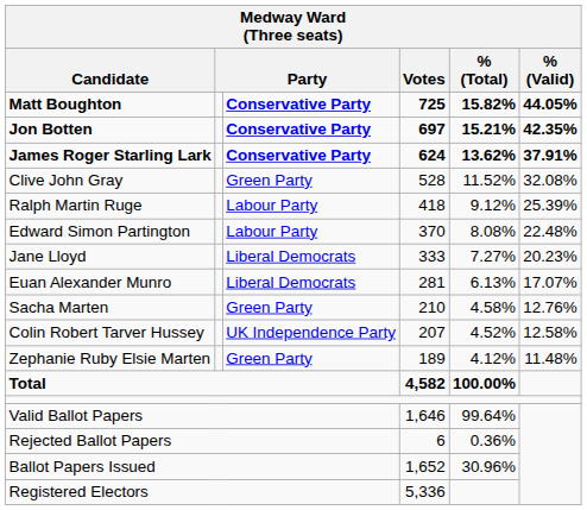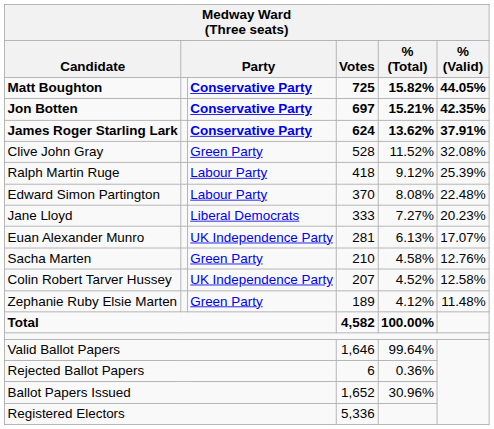Euan Alexander Munro | column 3: Liberal Democrats -> UK Independence Party
